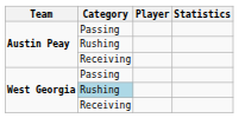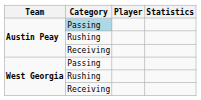Austin Peay / Passing | Category: no background -> lightblue background
West Georgia / Rushing | Category: lightblue background -> no background
